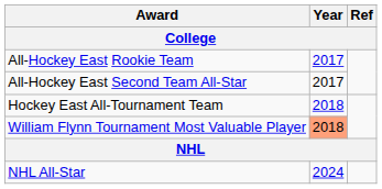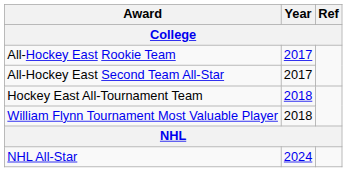William Flynn Tournament Most Valuable Player | Year: lightsalmon background -> no background
